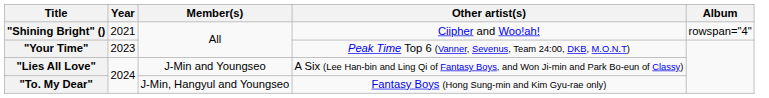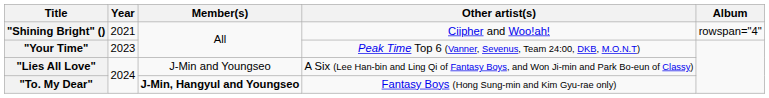"To. My Dear" | Member(s): normal -> bold
